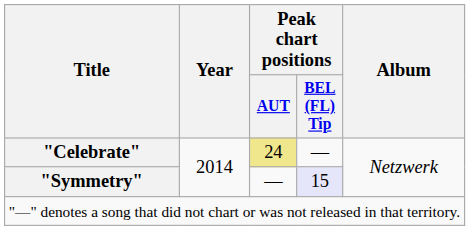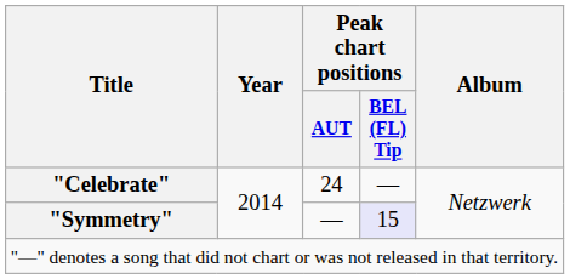"Celebrate" | Peak chart positions / AUT: khaki background -> no background
